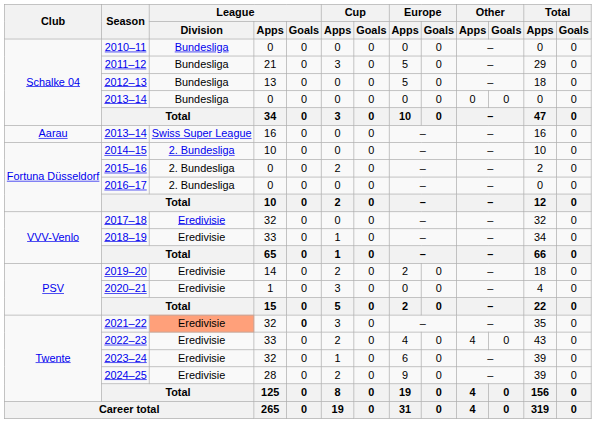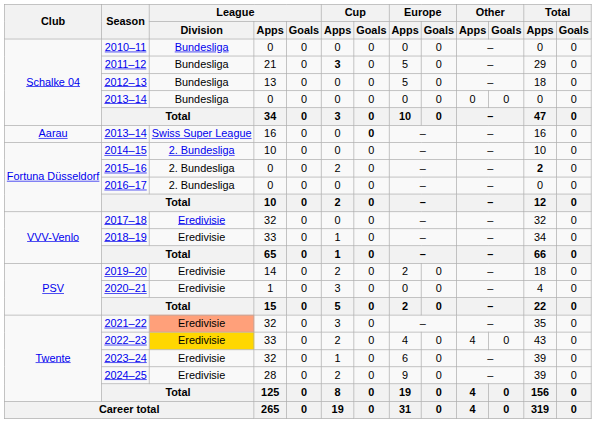2011–12 | Cup / Apps: normal -> bold
2013–14 / 16 | Cup / Goals: normal -> bold
2015–16 | Total / Apps: normal -> bold
2021–22 | League / Goals: bold -> normal
2022–23 | League / Division: no background -> gold background
